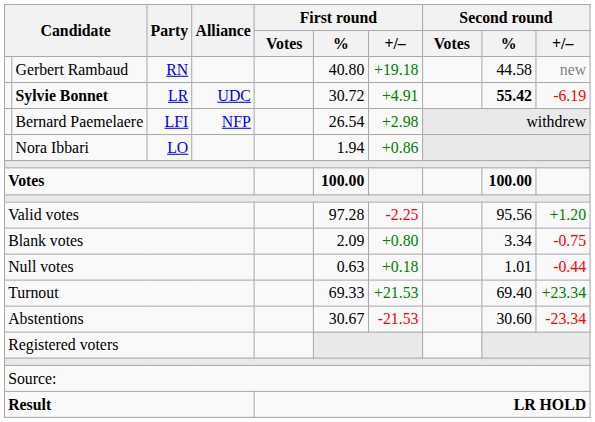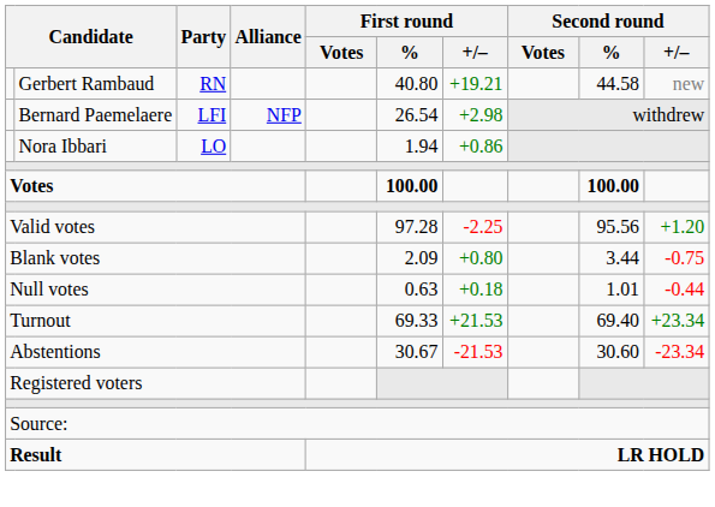Gerbert Rambaud | First round / +/–: +19.18 -> +19.21
- row: Sylvie Bonnet | LR | UDC | 30.72 | +4.91 | 55.42 | -6.19
Blank votes | Second round / %: 3.34 -> 3.44
